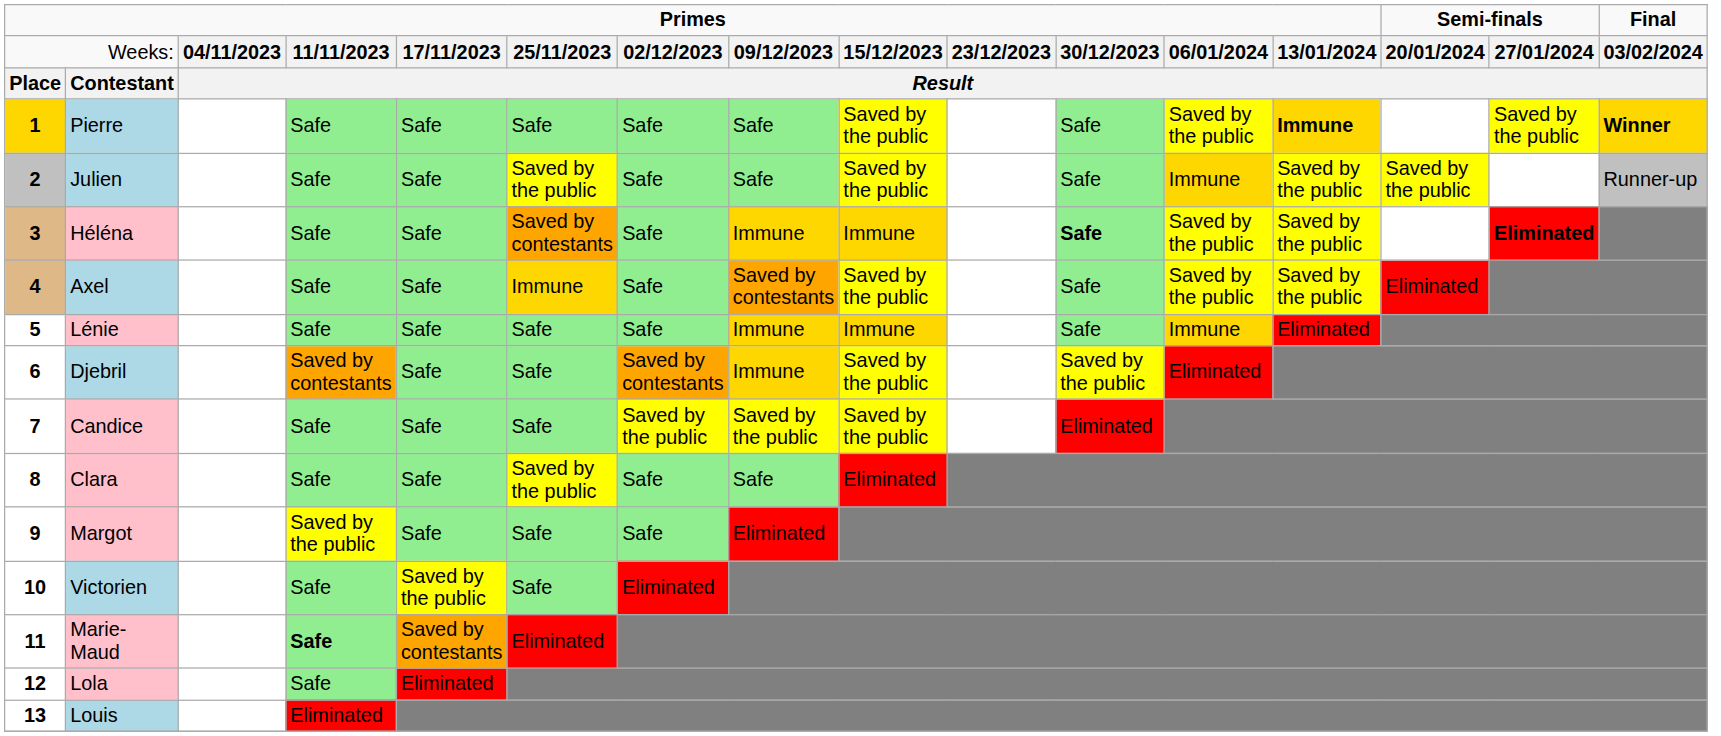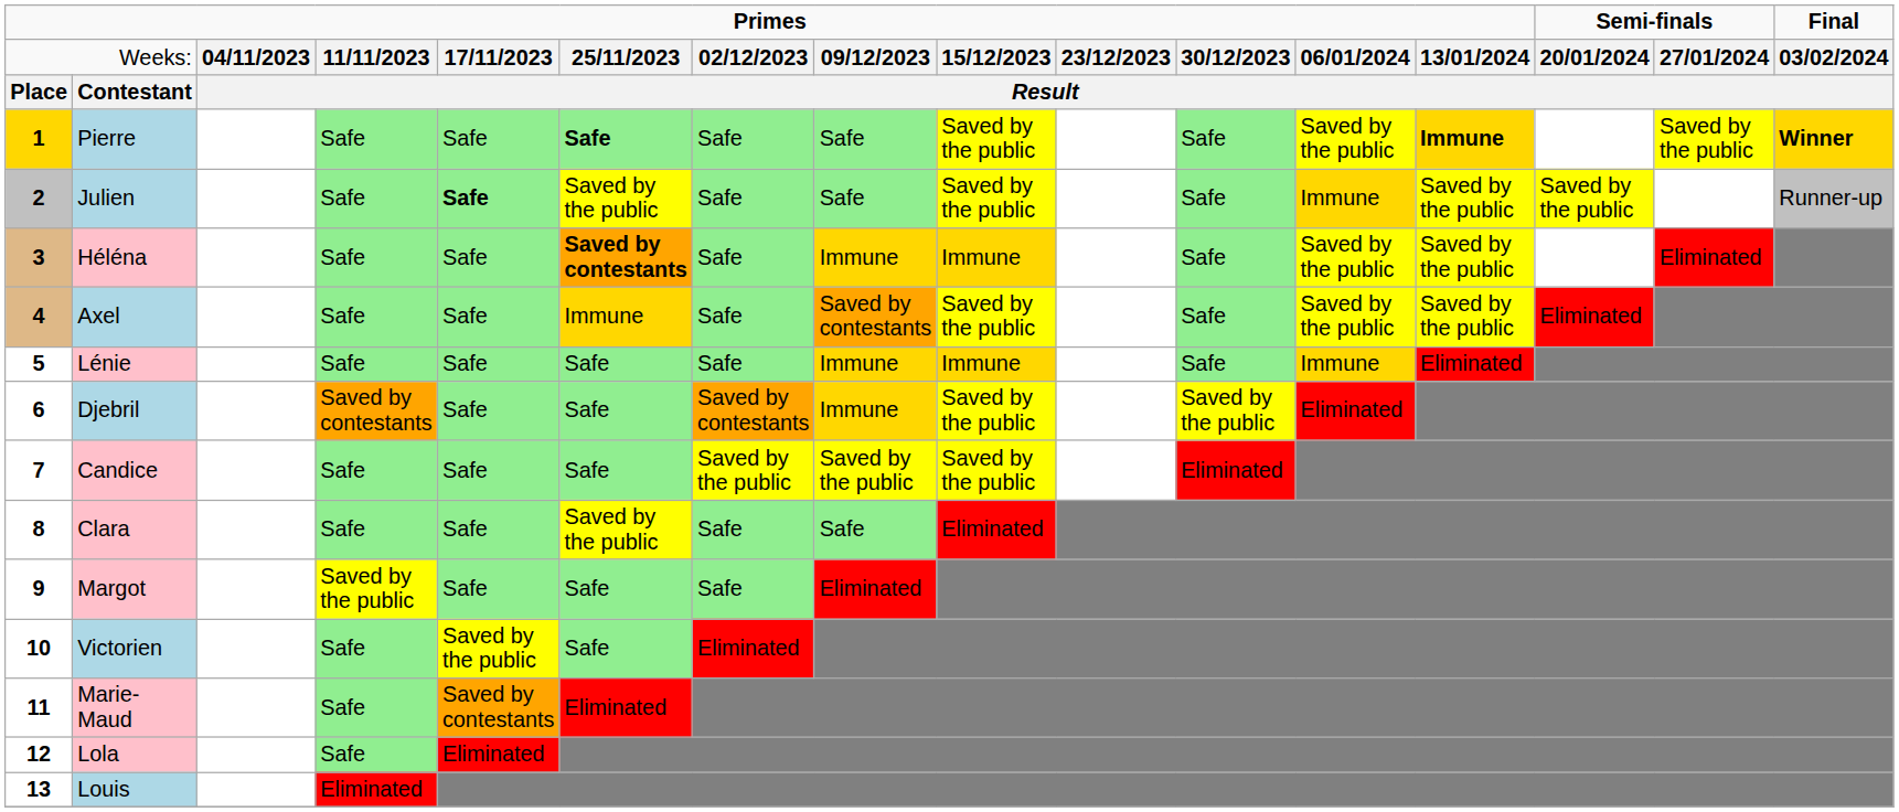Pierre | column 6: normal -> bold
Julien | column 5: normal -> bold
Héléna | column 6: normal -> bold
Héléna | column 11: bold -> normal
Héléna | column 15: bold -> normal
Marie-Maud | column 4: bold -> normal
